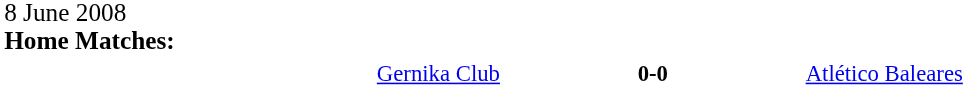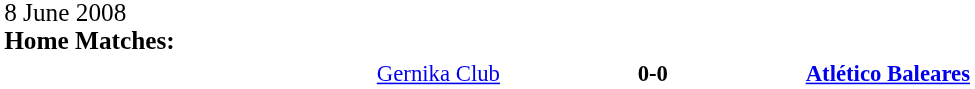Gernika Club | column 3: normal -> bold
